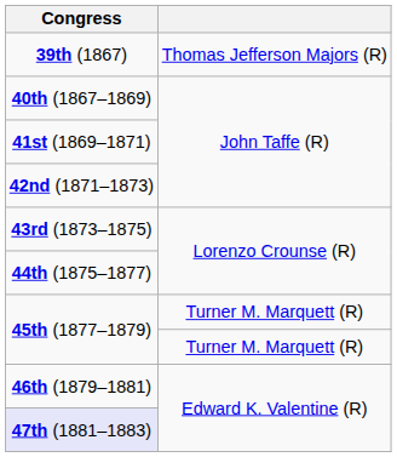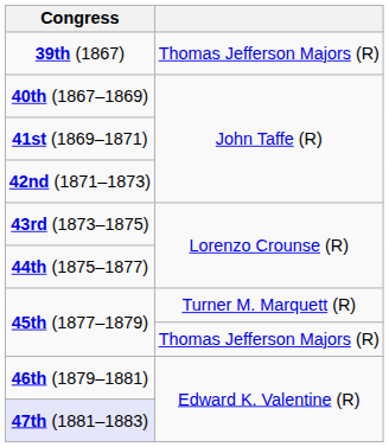row 9 | column 2: Turner M. Marquett (R) -> Thomas Jefferson Majors (R)
